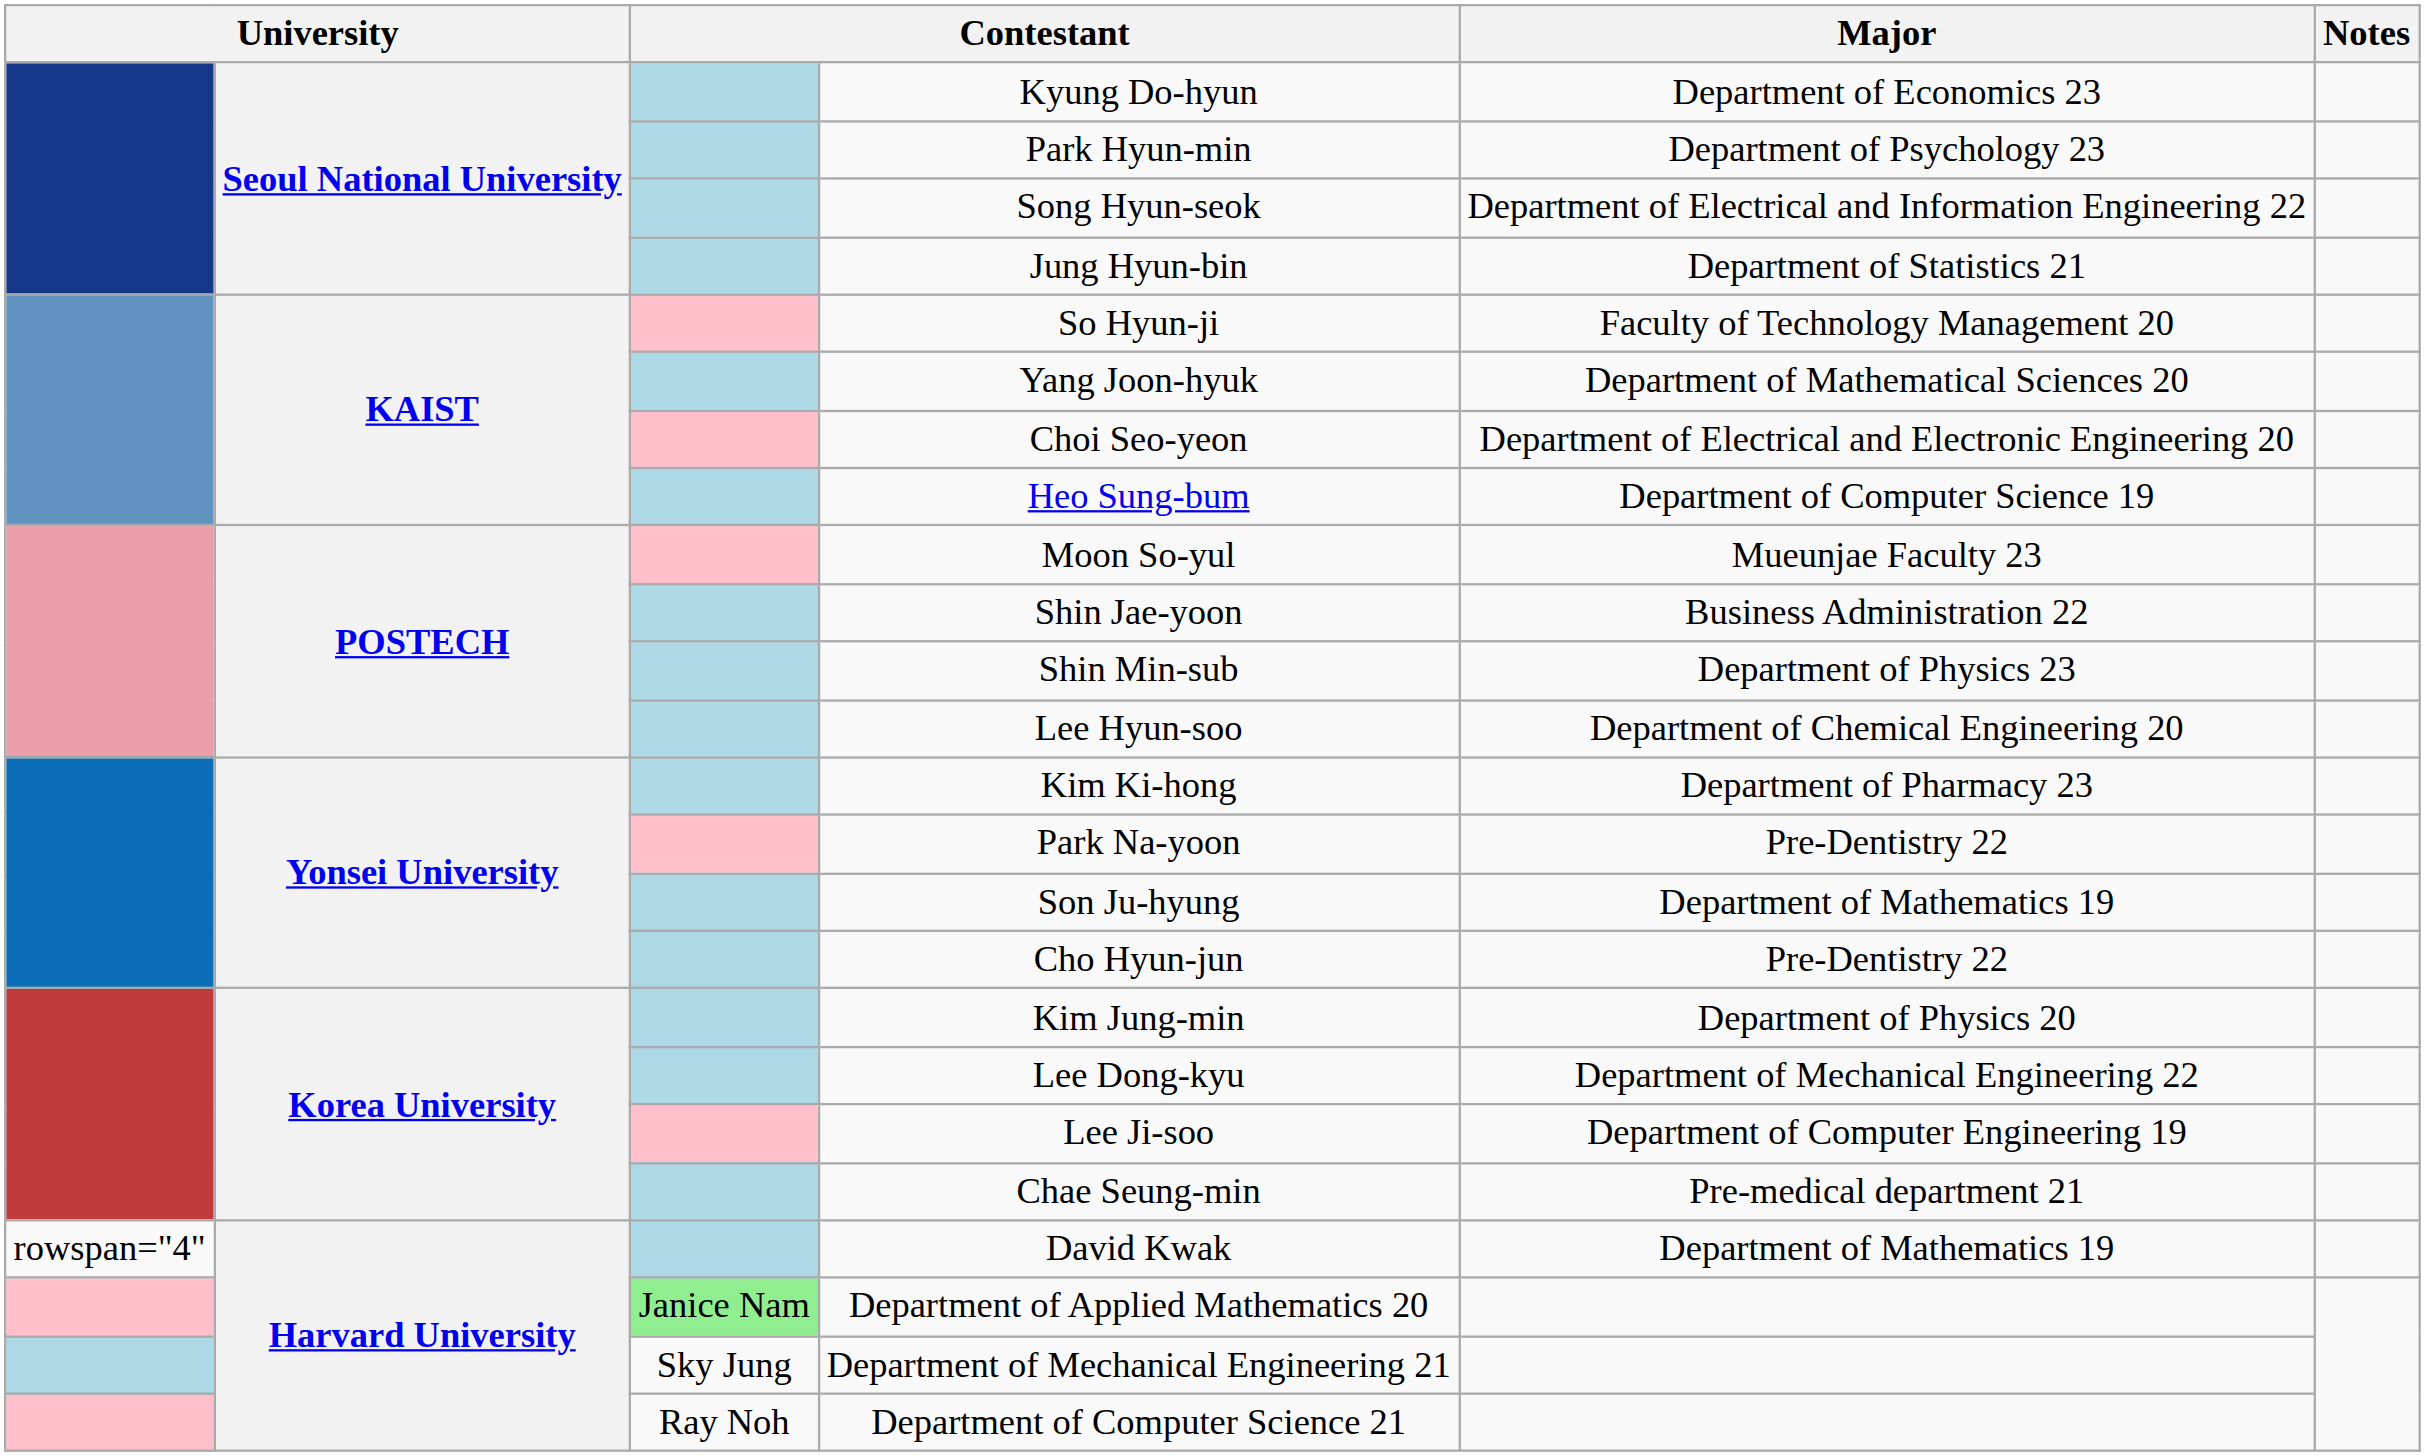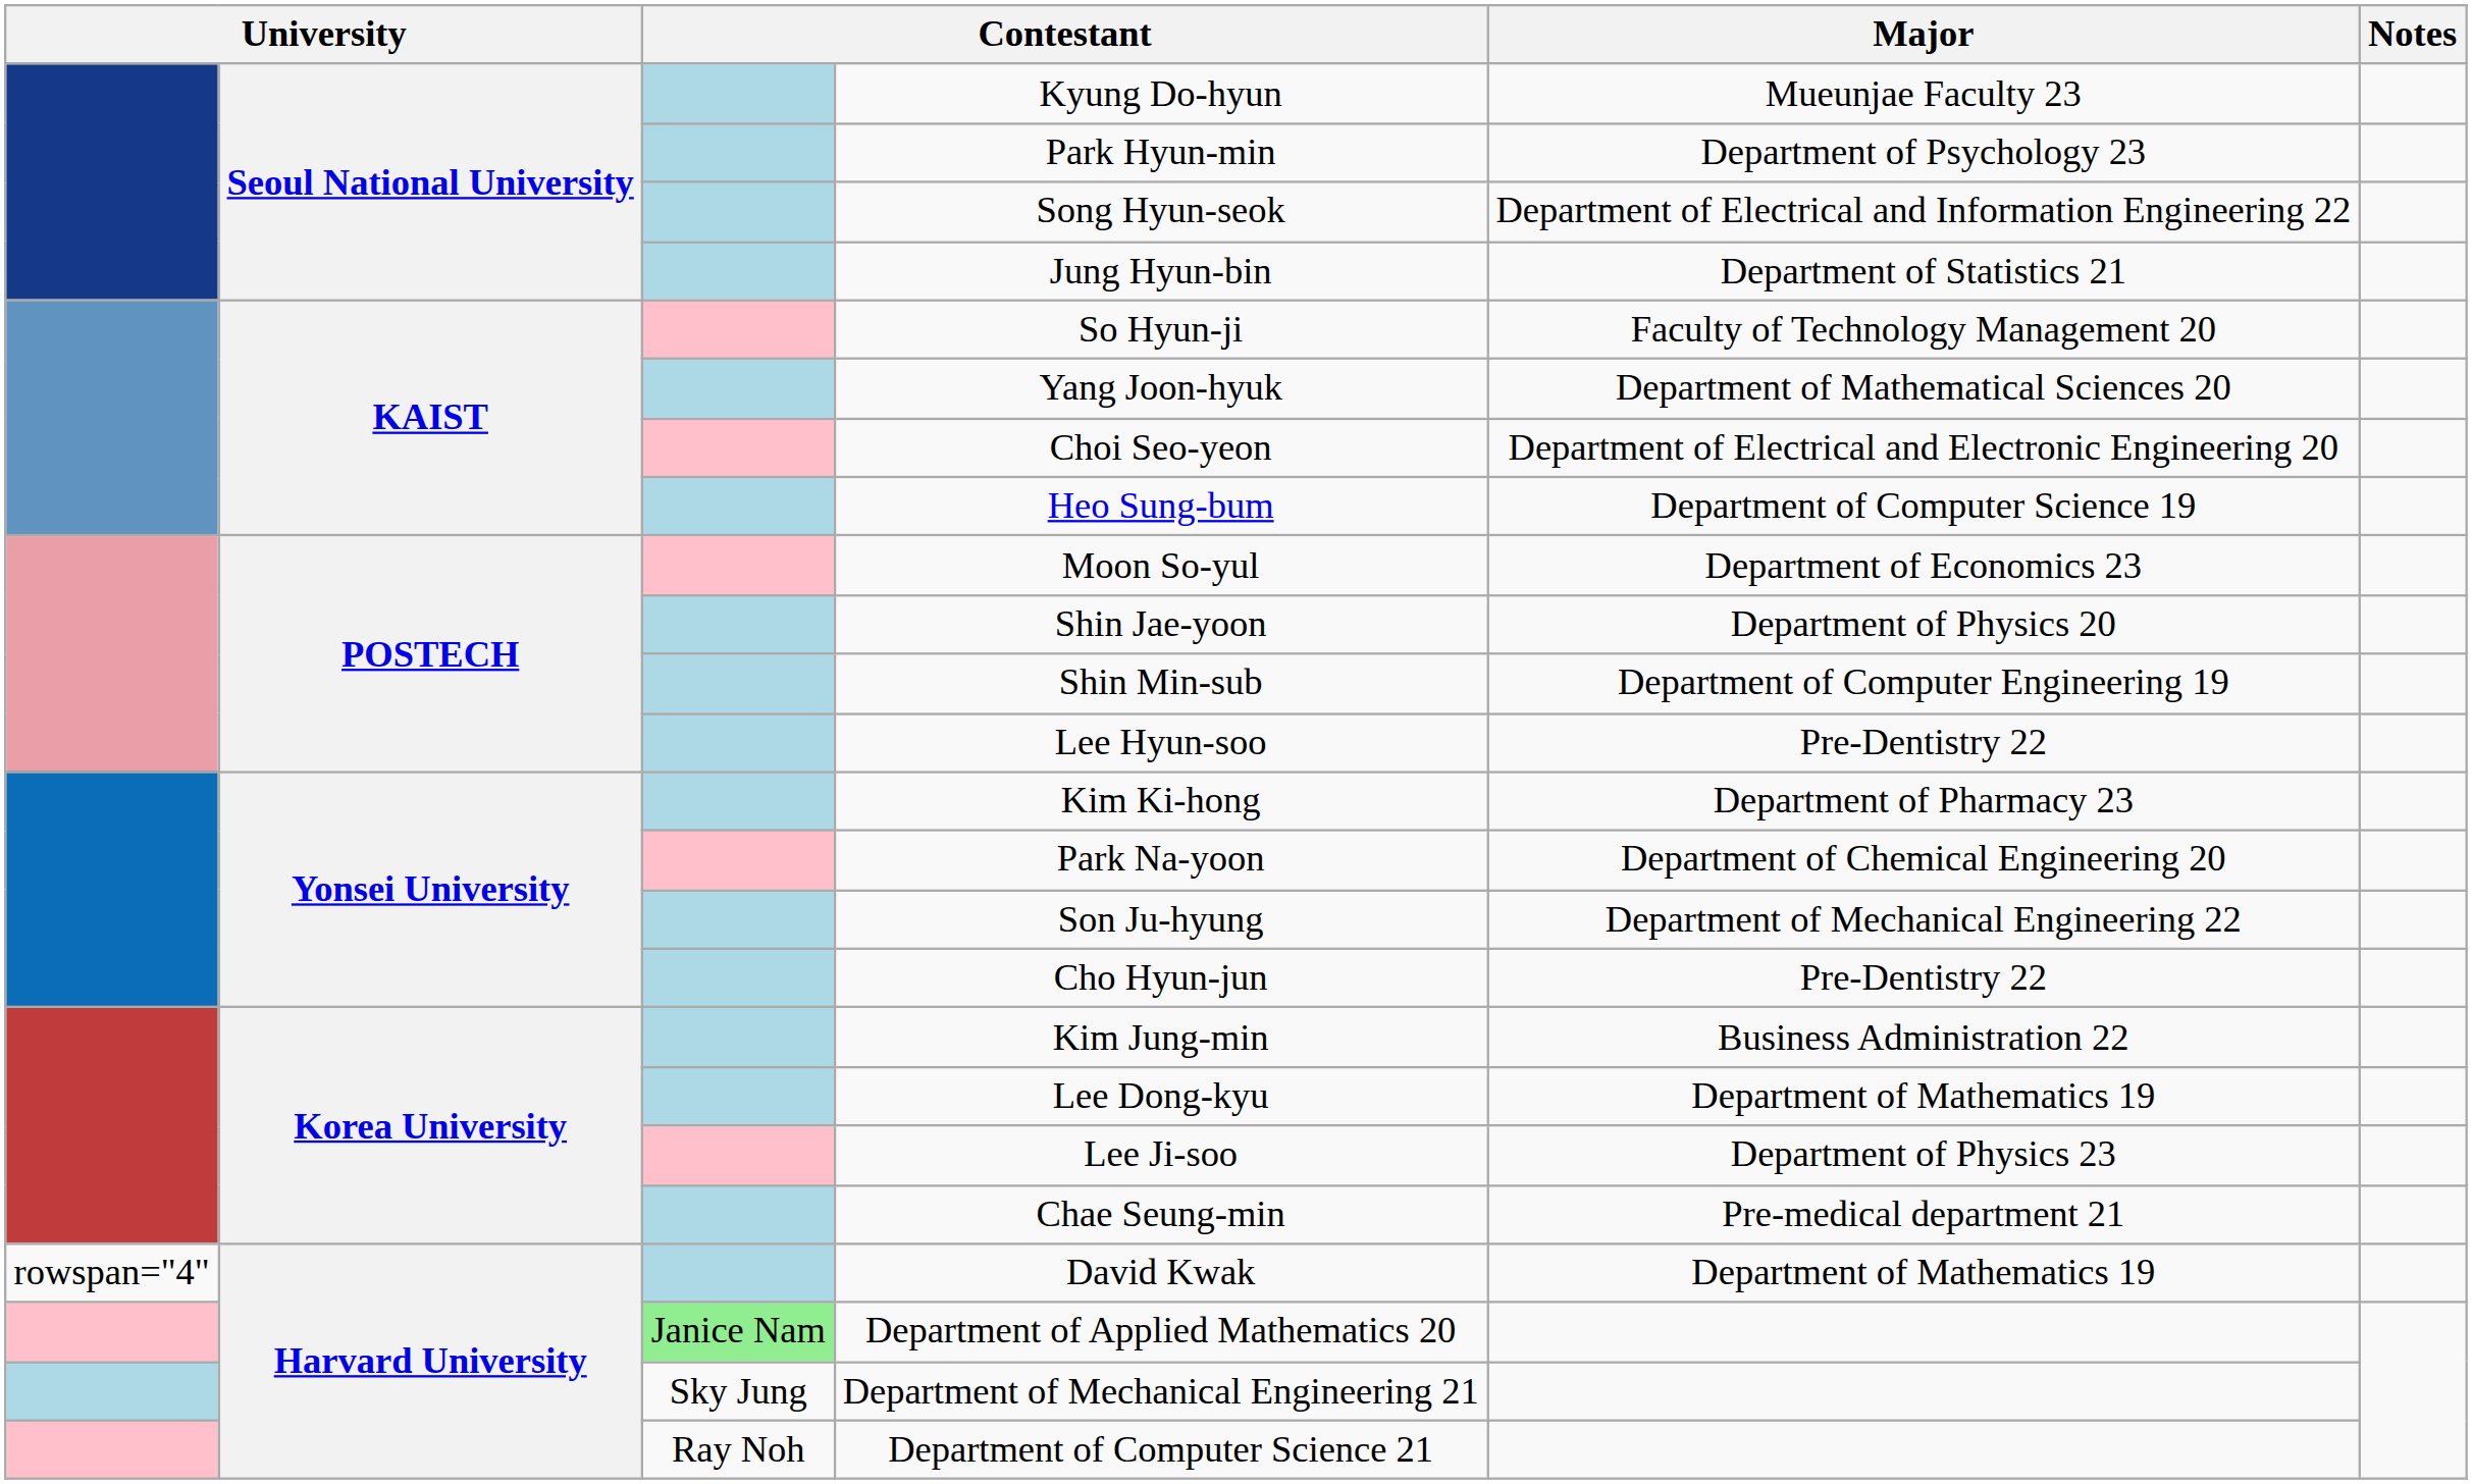Kyung Do-hyun | Major: Department of Economics 23 -> Mueunjae Faculty 23
Moon So-yul | Major: Mueunjae Faculty 23 -> Department of Economics 23
Shin Jae-yoon | Major: Business Administration 22 -> Department of Physics 20
Shin Min-sub | Major: Department of Physics 23 -> Department of Computer Engineering 19
Lee Hyun-soo | Major: Department of Chemical Engineering 20 -> Pre-Dentistry 22
Park Na-yoon | Major: Pre-Dentistry 22 -> Department of Chemical Engineering 20
Son Ju-hyung | Major: Department of Mathematics 19 -> Department of Mechanical Engineering 22
Kim Jung-min | Major: Department of Physics 20 -> Business Administration 22
Lee Dong-kyu | Major: Department of Mechanical Engineering 22 -> Department of Mathematics 19
Lee Ji-soo | Major: Department of Computer Engineering 19 -> Department of Physics 23
